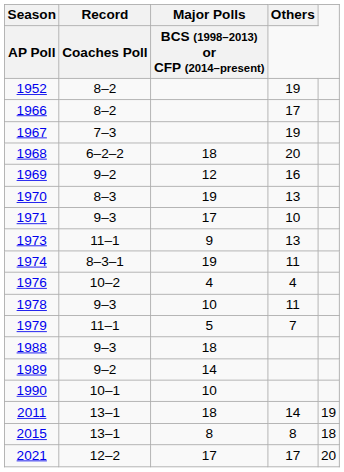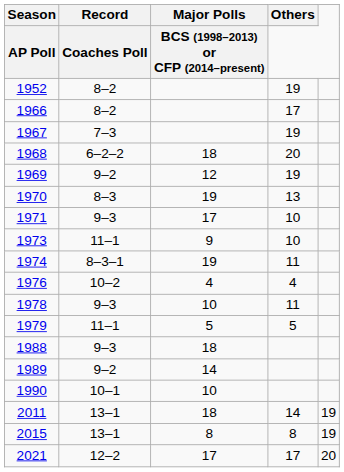1969 | Others: 16 -> 19
1973 | Others: 13 -> 10
1979 | Others: 7 -> 5
2015 | column 5: 18 -> 19
